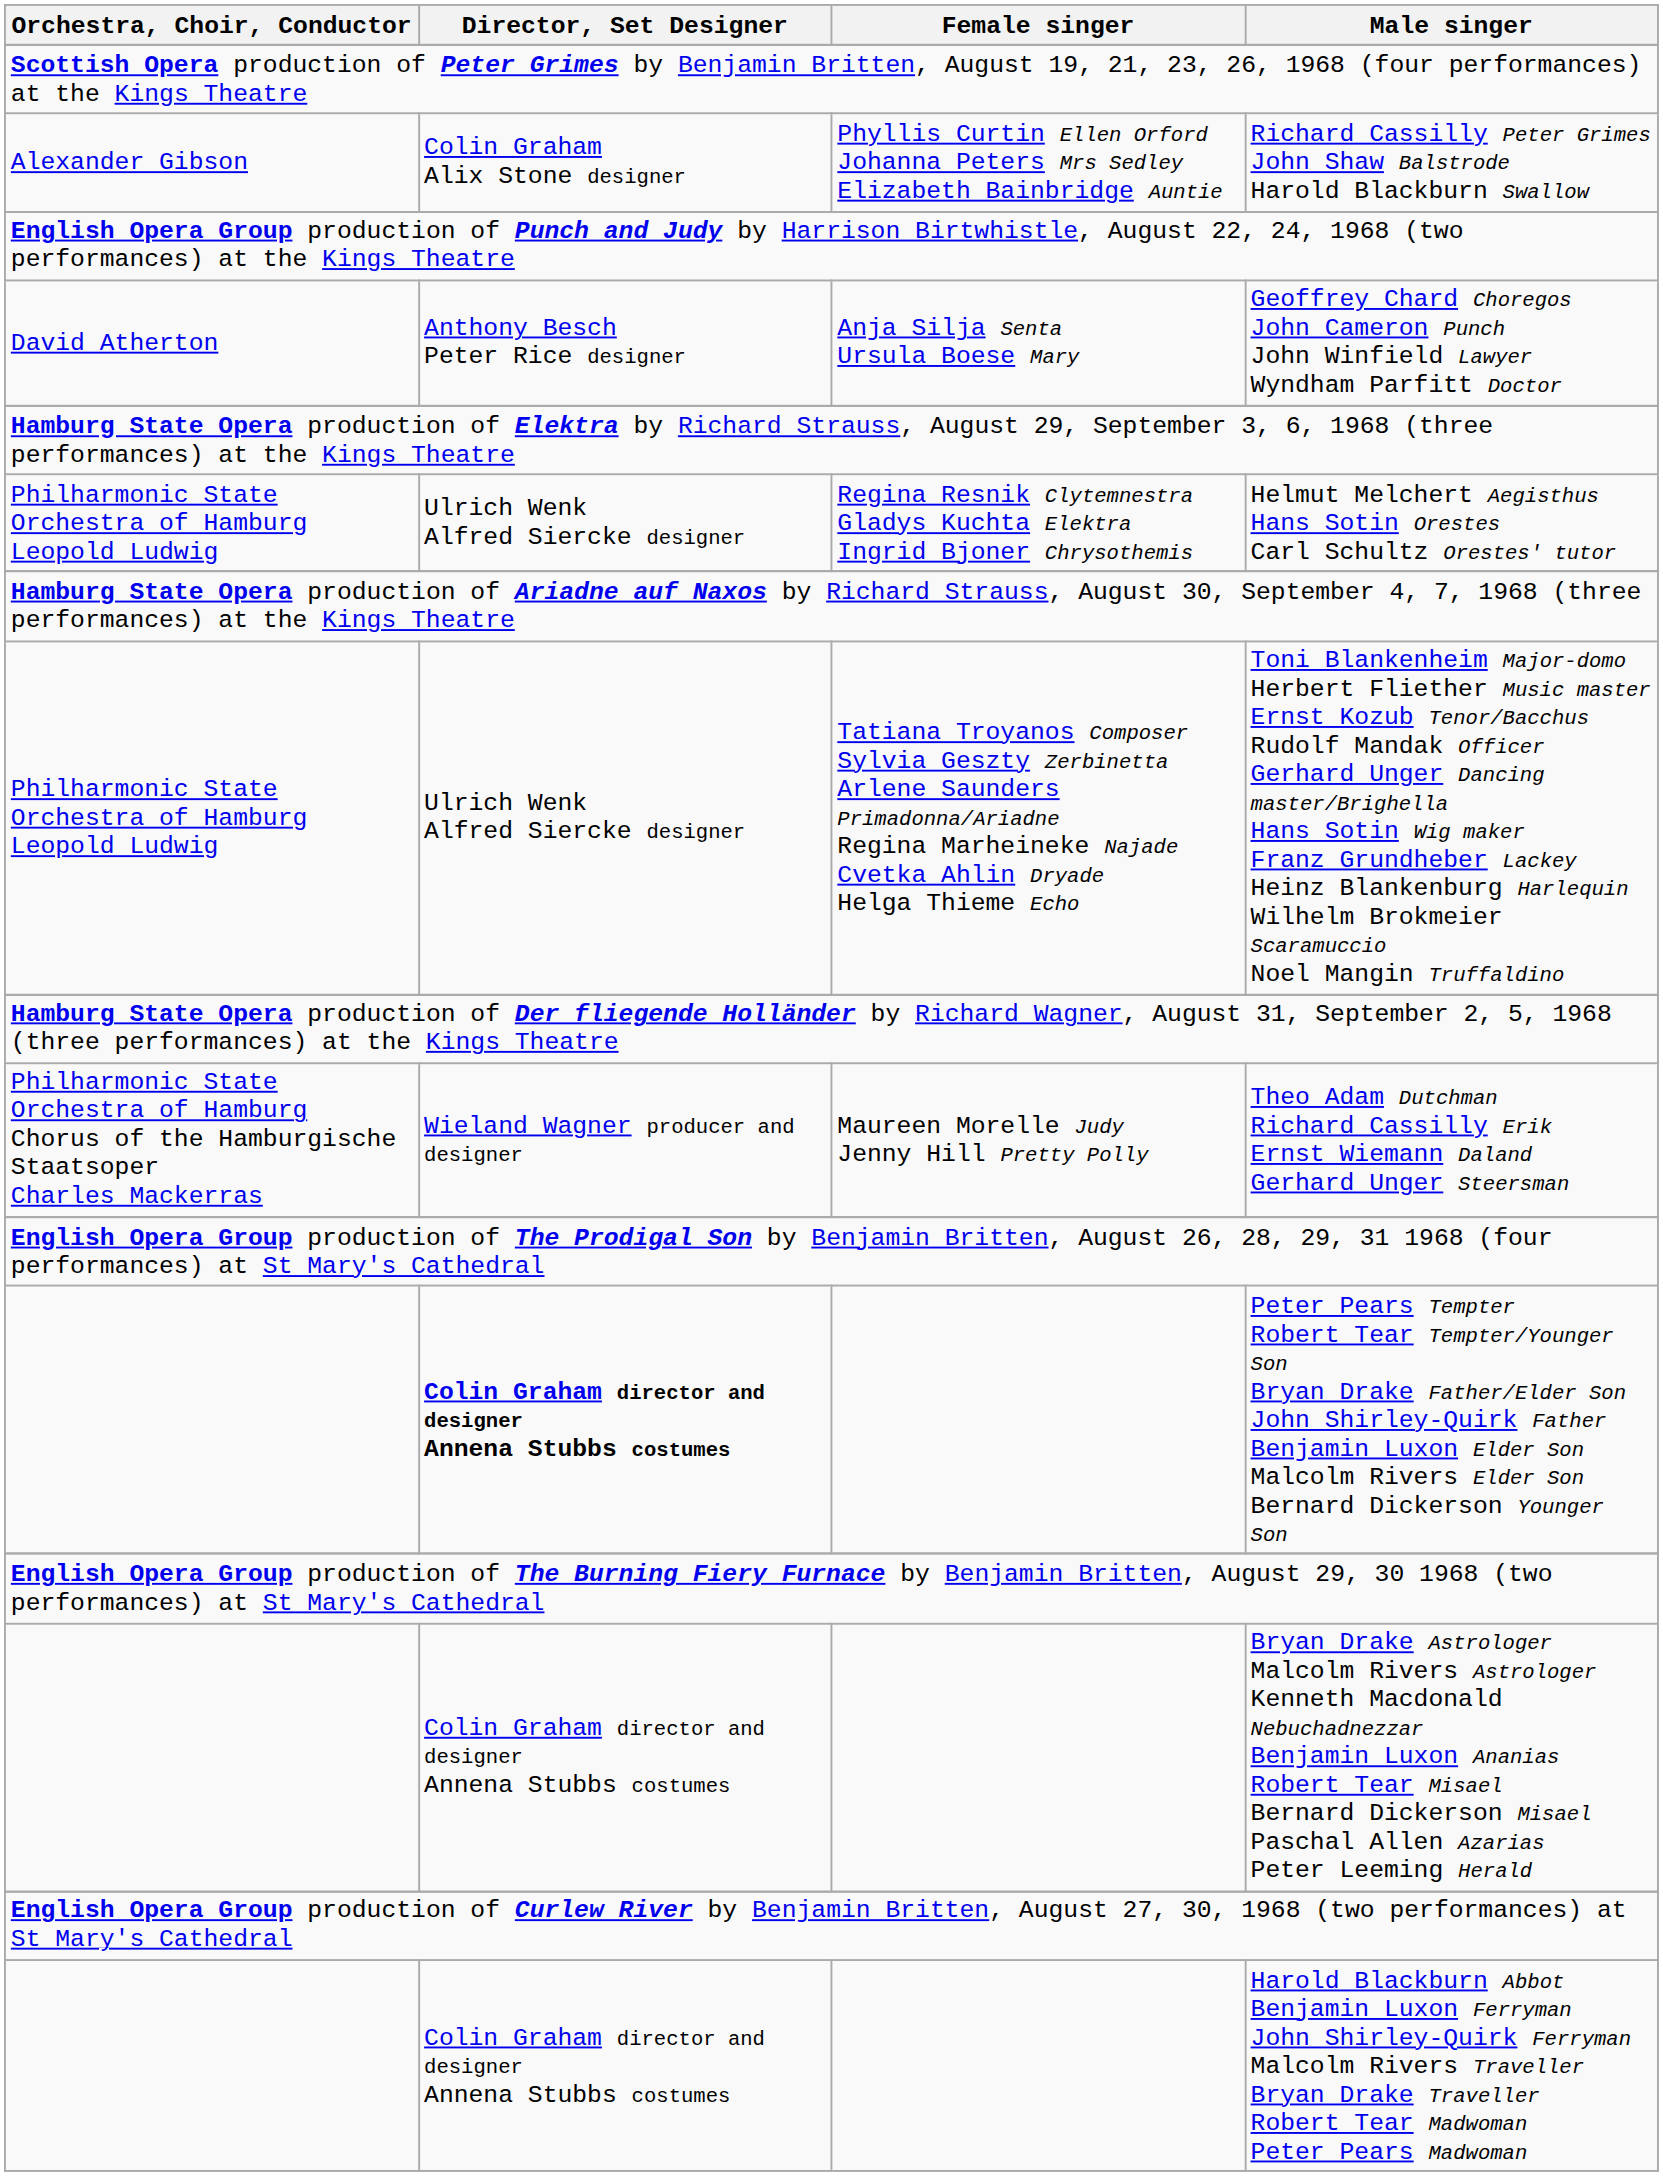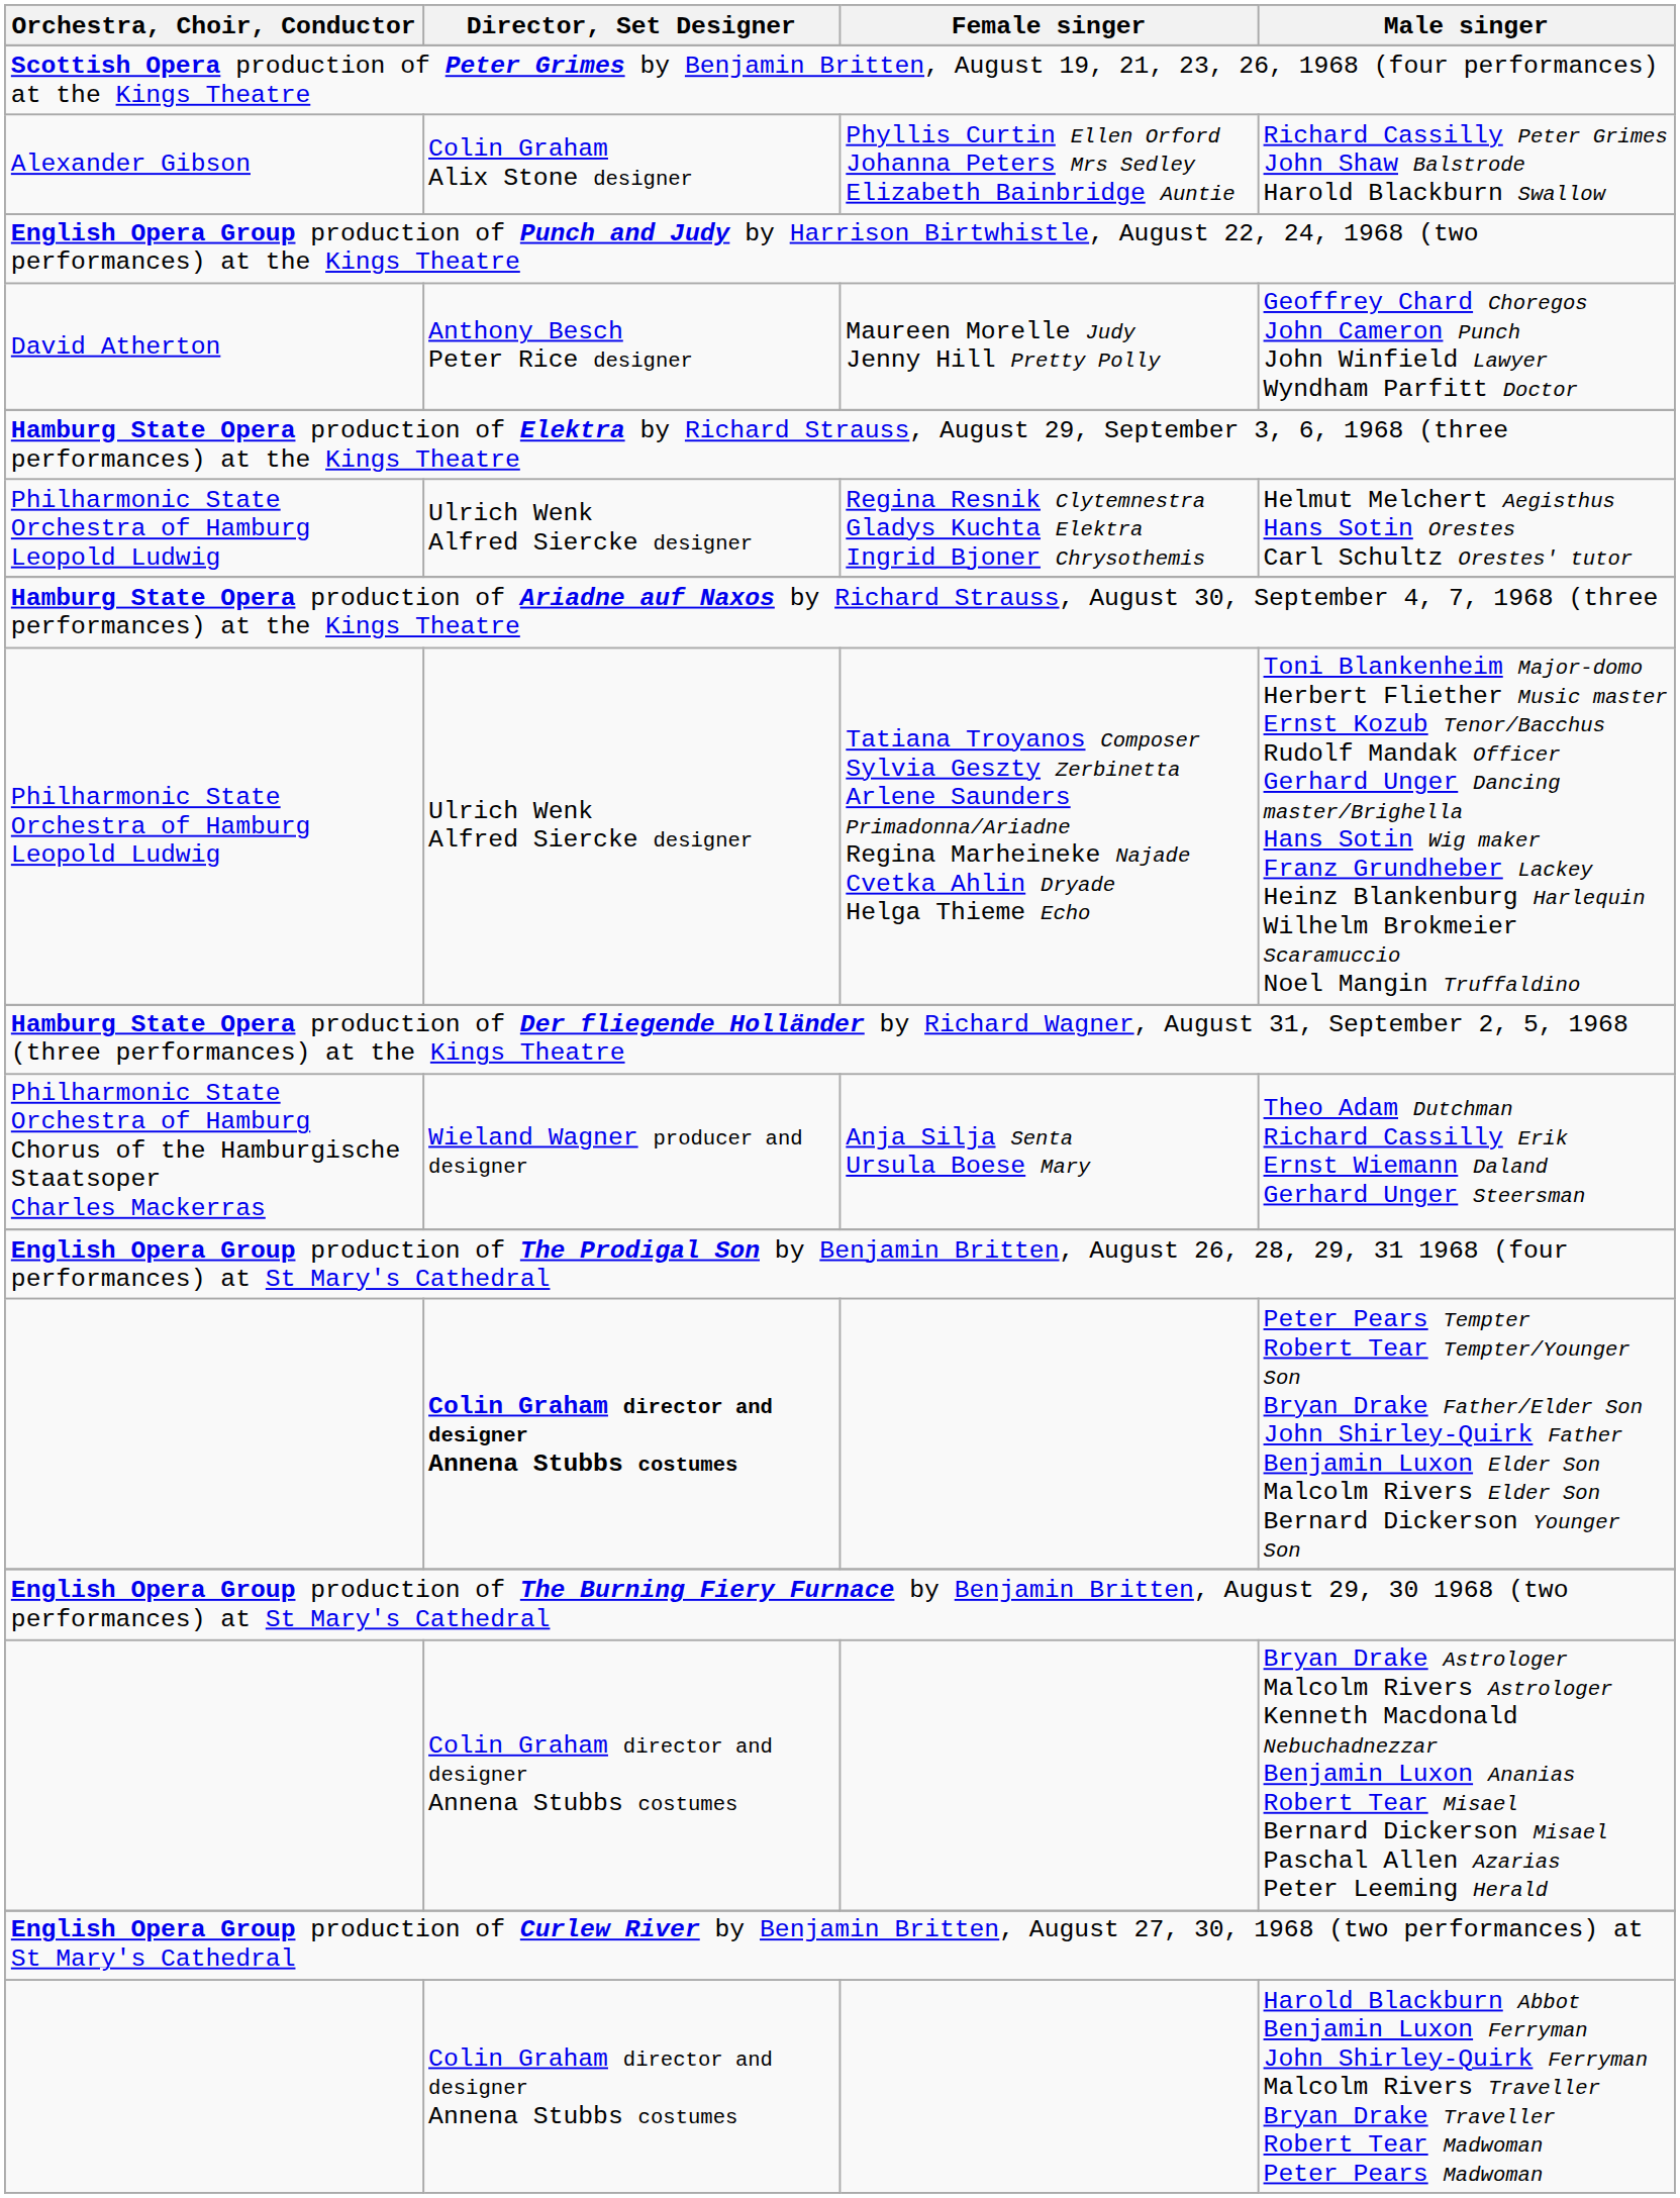row 5 | Female singer: Anja Silja Senta Ursula Boese Mary -> Maureen Morelle Judy Jenny Hill Pretty Polly
row 11 | Female singer: Maureen Morelle Judy Jenny Hill Pretty Polly -> Anja Silja Senta Ursula Boese Mary
